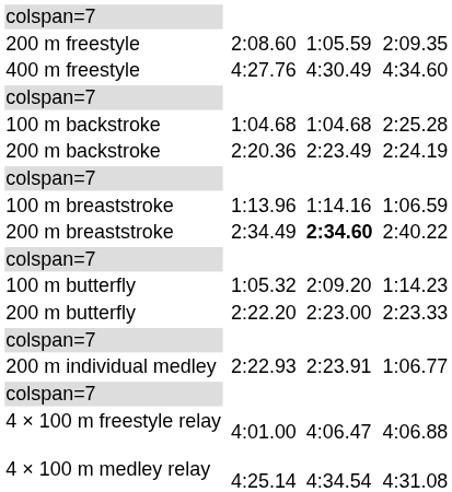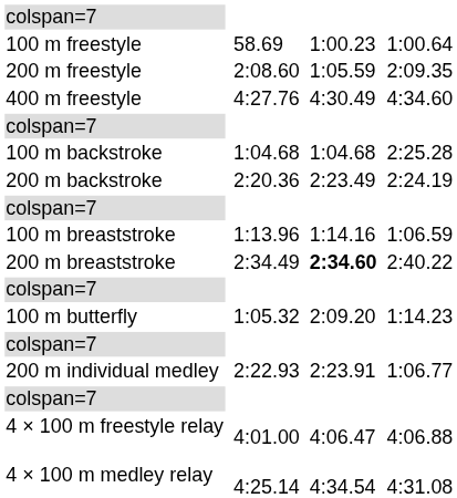+ row: 100 m freestyle | 58.69 | 1:00.23 | 1:00.64
- row: 200 m butterfly | 2:22.20 | 2:23.00 | 2:23.33
